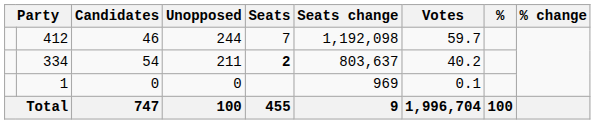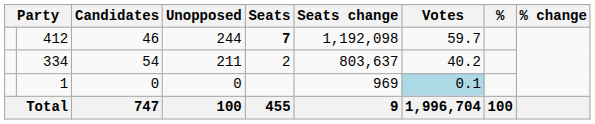412 | Seats: normal -> bold
334 | Seats: bold -> normal
1 | Votes: no background -> lightblue background
